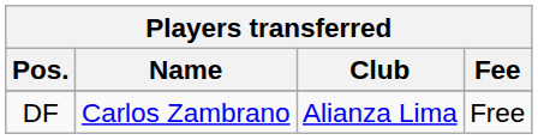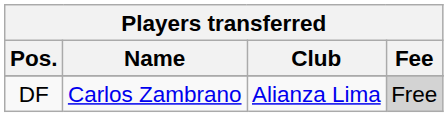DF | Fee: no background -> lightgrey background
